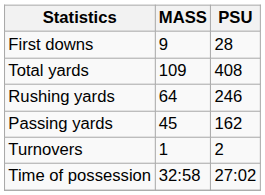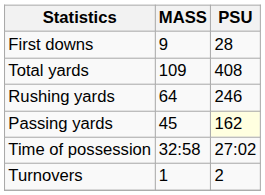Passing yards | PSU: no background -> lightyellow background
rows swapped: Turnovers <-> Time of possession
